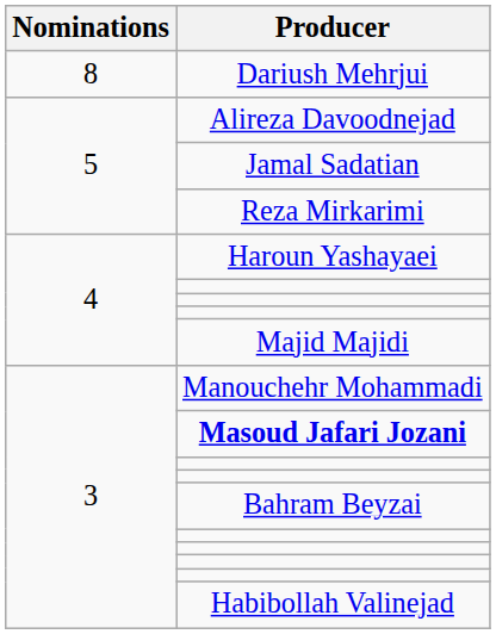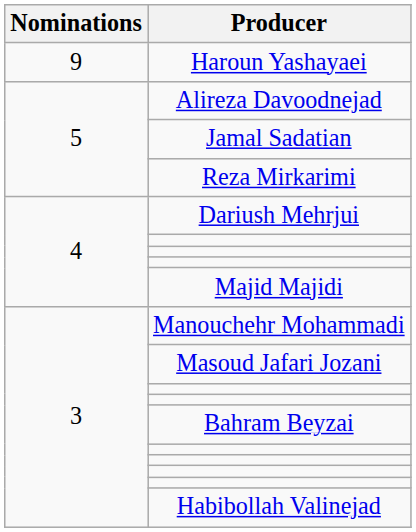row 2 | Nominations: 8 -> 9
row 2 | Producer: Dariush Mehrjui -> Haroun Yashayaei
row 6 | Producer: Haroun Yashayaei -> Dariush Mehrjui
row 12 | Producer: bold -> normal
